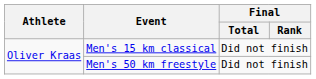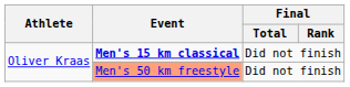Men's 15 km classical | Event: normal -> bold
Men's 50 km freestyle | Event: no background -> lightsalmon background
